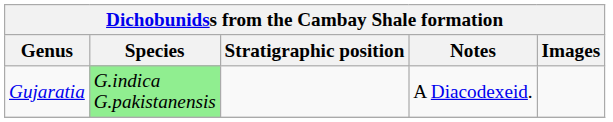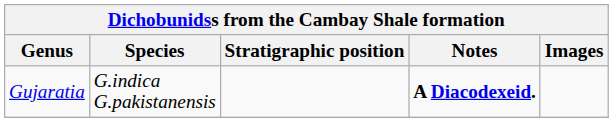Gujaratia | Species: lightgreen background -> no background
Gujaratia | Notes: normal -> bold
